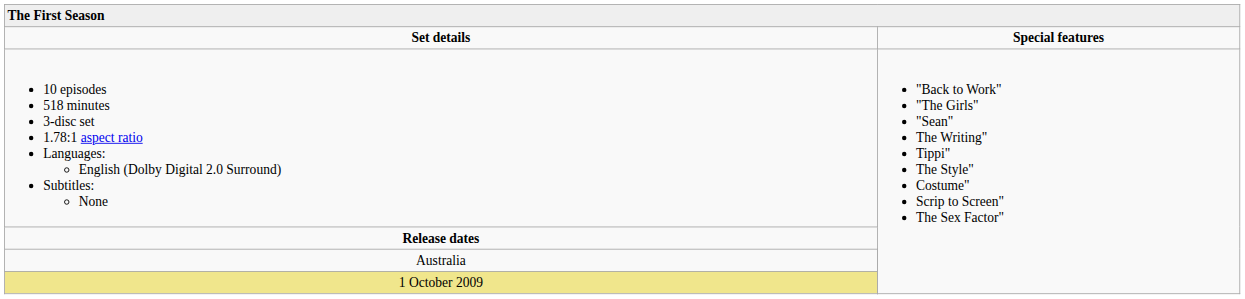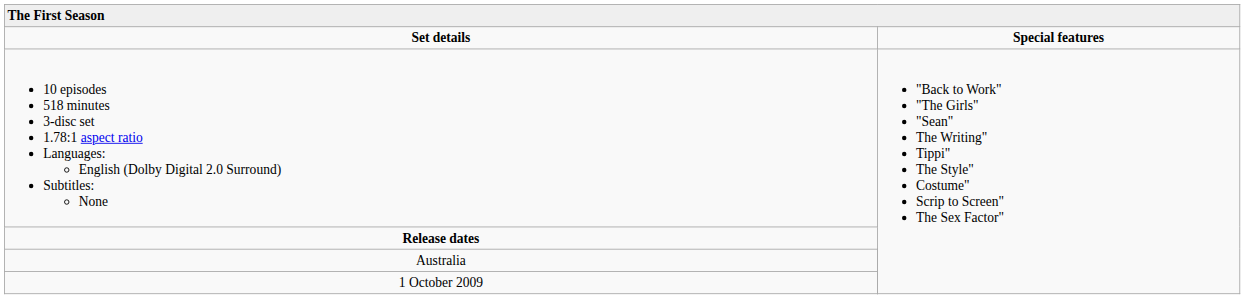1 October 2009 | column 1: khaki background -> no background
